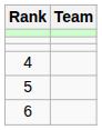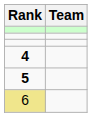row 5 | Rank: normal -> bold
row 6 | Rank: normal -> bold
row 7 | Rank: no background -> khaki background
